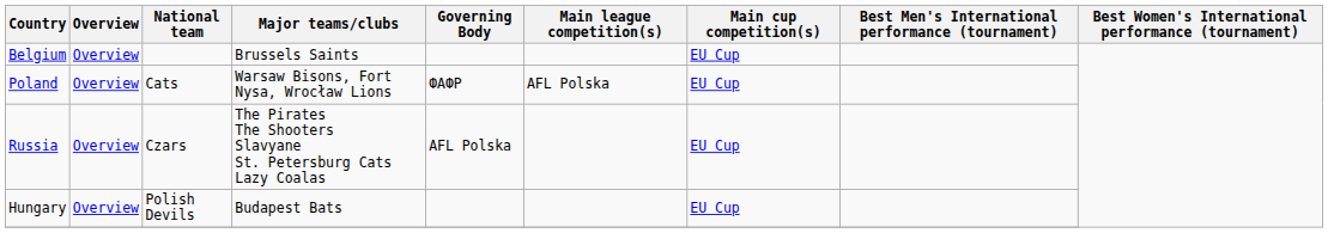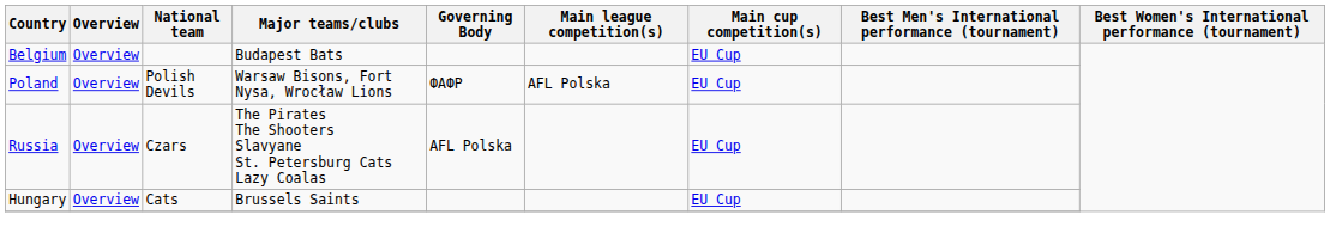Belgium | Major teams/clubs: Brussels Saints -> Budapest Bats
Poland | National team: Cats -> Polish Devils
Hungary | National team: Polish Devils -> Cats
Hungary | Major teams/clubs: Budapest Bats -> Brussels Saints
